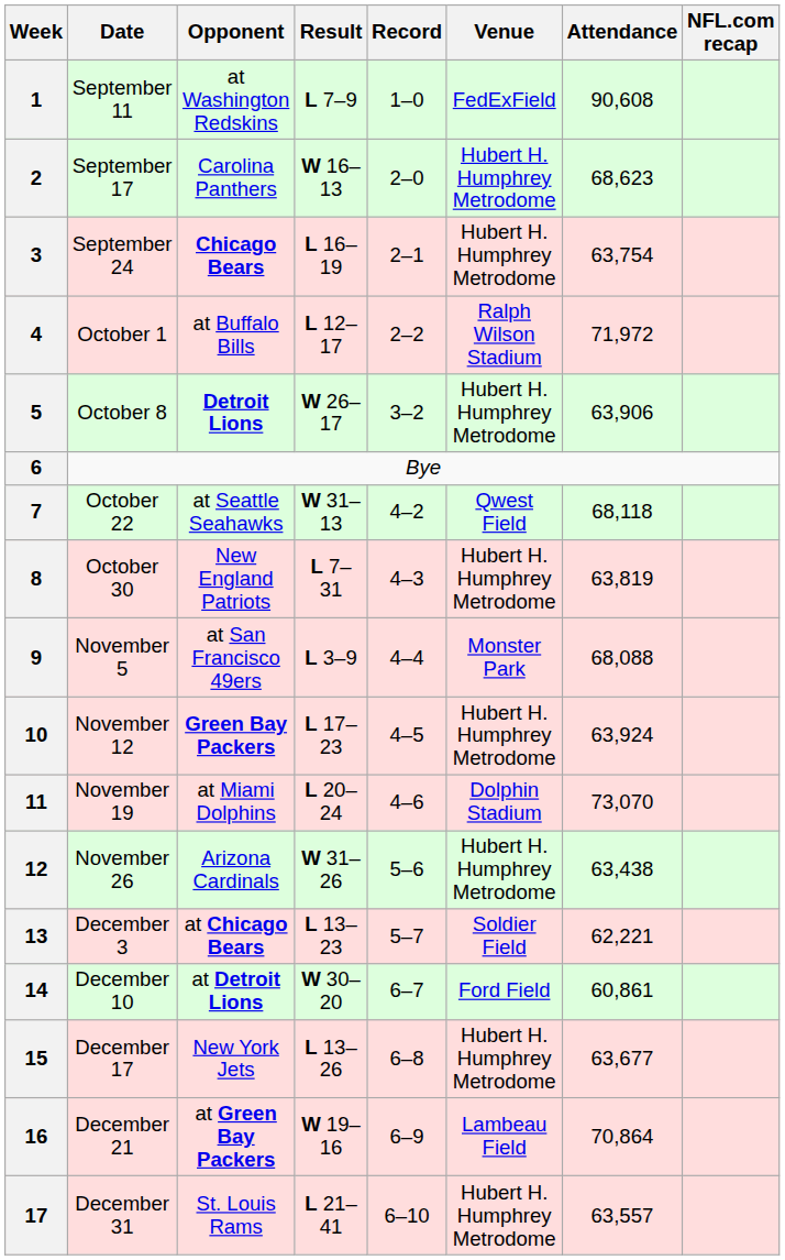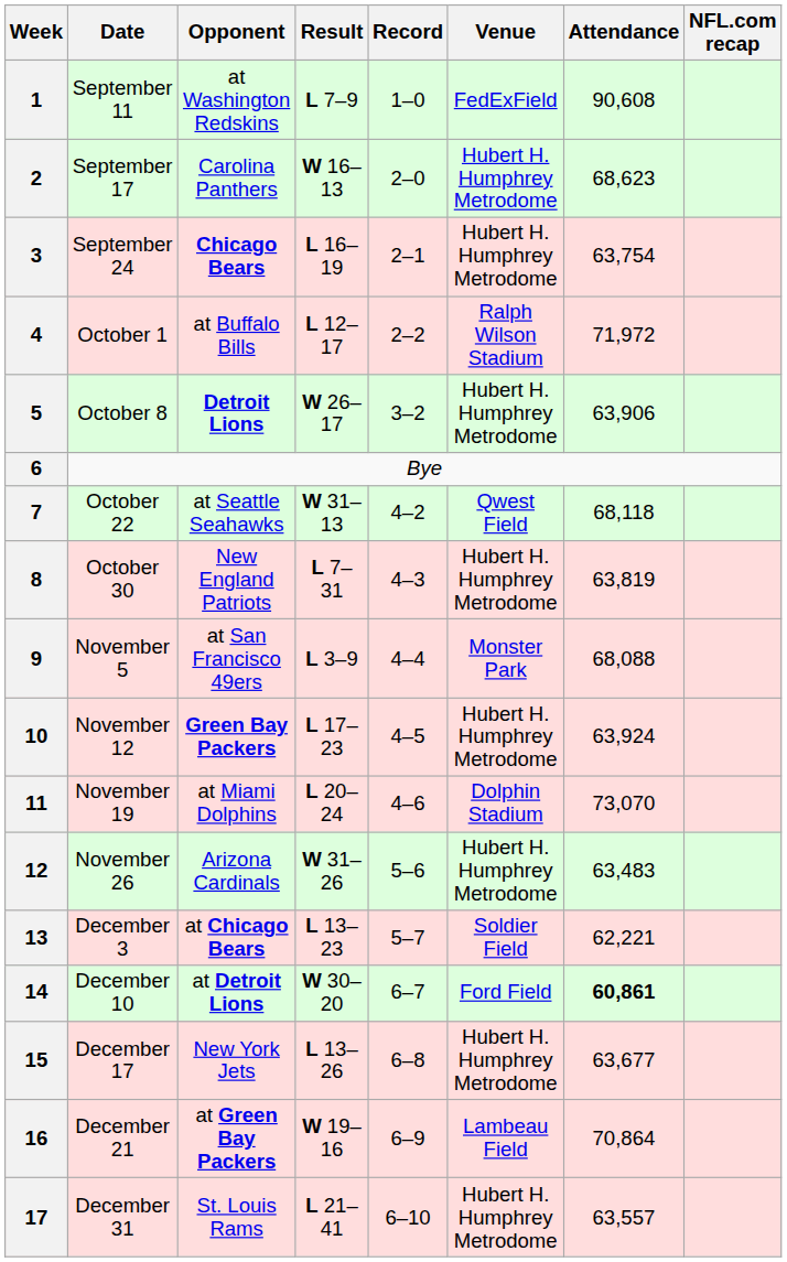12 | Attendance: 63,438 -> 63,483
14 | Attendance: normal -> bold
